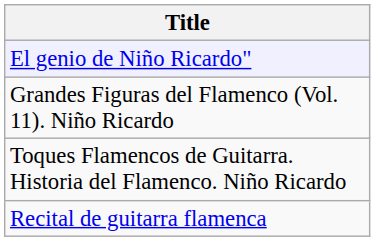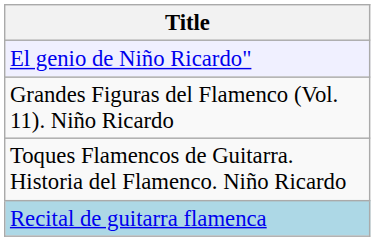row 5 | column 1: no background -> lightblue background
